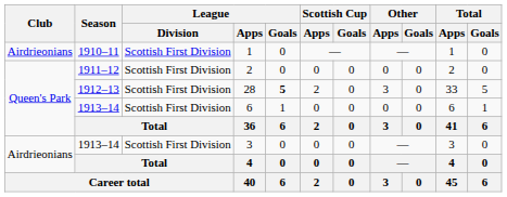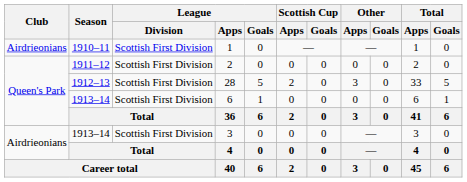28 | League / Goals: bold -> normal
